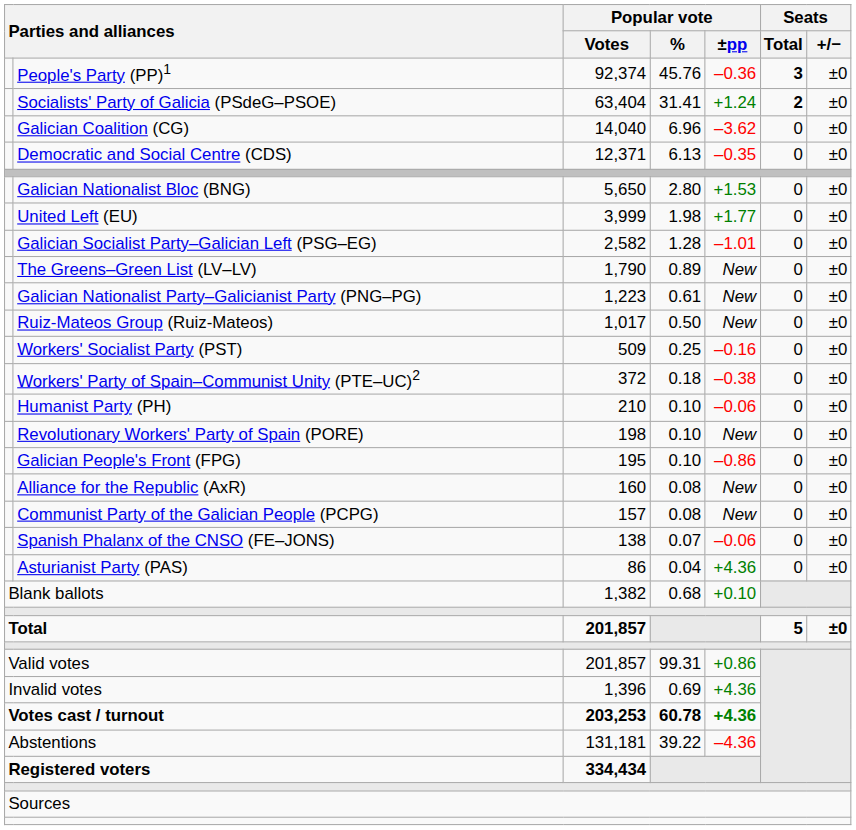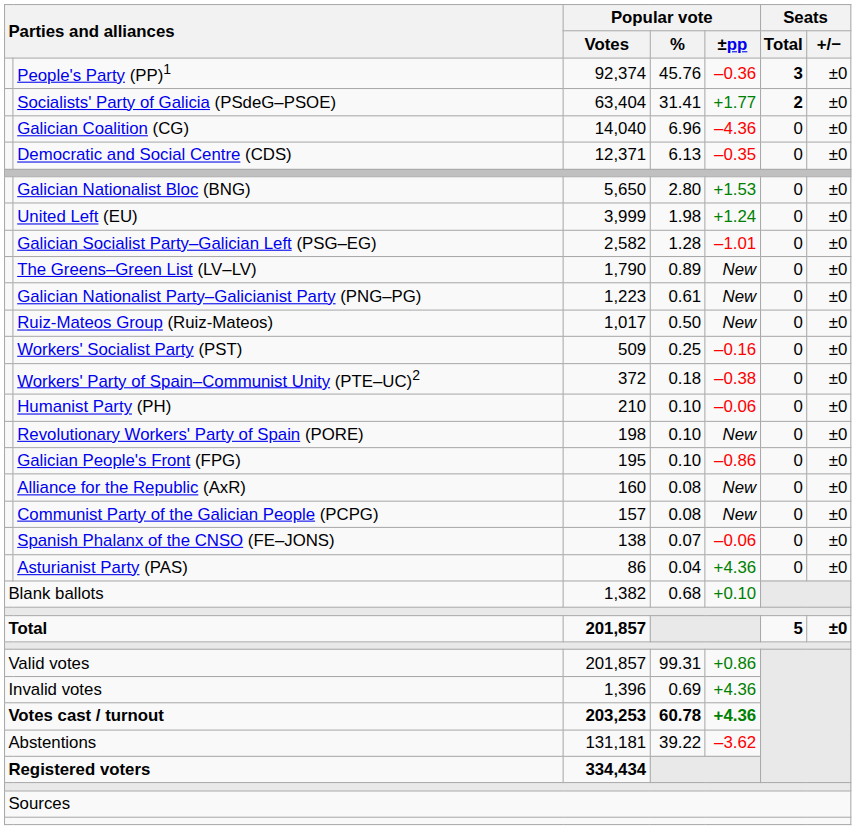Socialists' Party of Galicia (PSdeG–PSOE) | Popular vote / ±pp: +1.24 -> +1.77
Galician Coalition (CG) | Popular vote / ±pp: –3.62 -> –4.36
United Left (EU) | Popular vote / ±pp: +1.77 -> +1.24
Abstentions | Popular vote / ±pp: –4.36 -> –3.62
